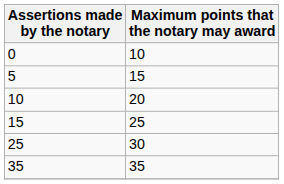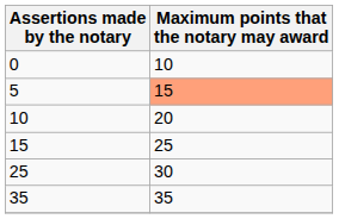5 | Maximum points that the notary may award: no background -> lightsalmon background
